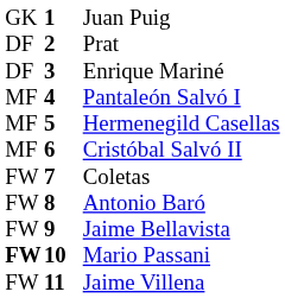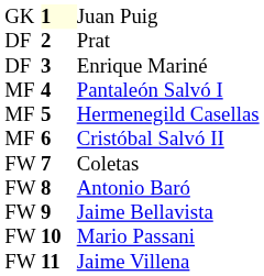Juan Puig | column 2: no background -> lightyellow background
Mario Passani | column 1: bold -> normal
